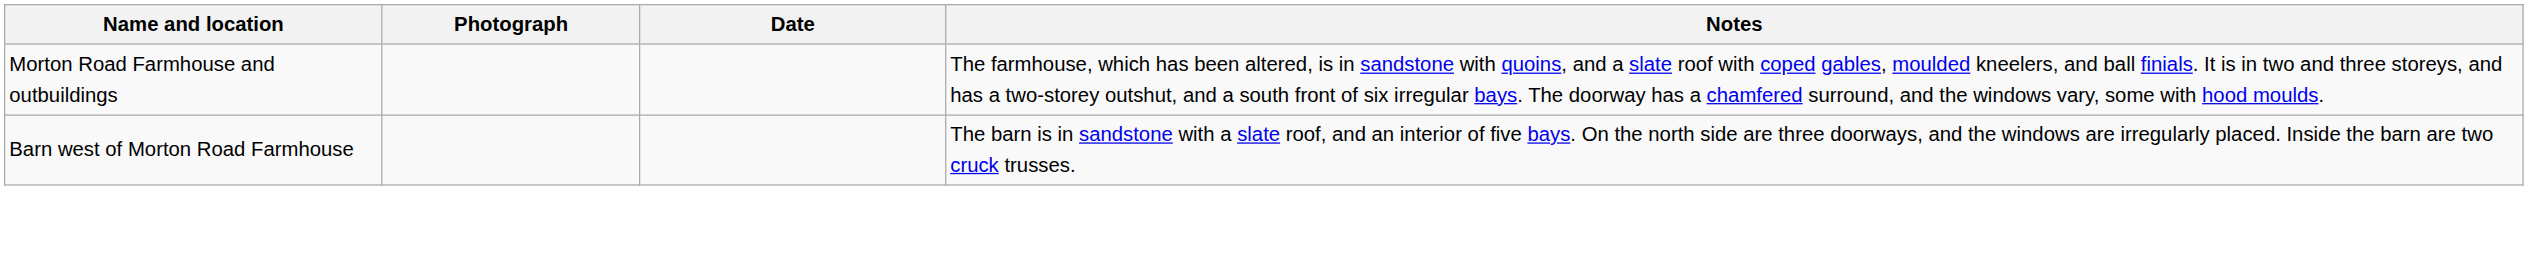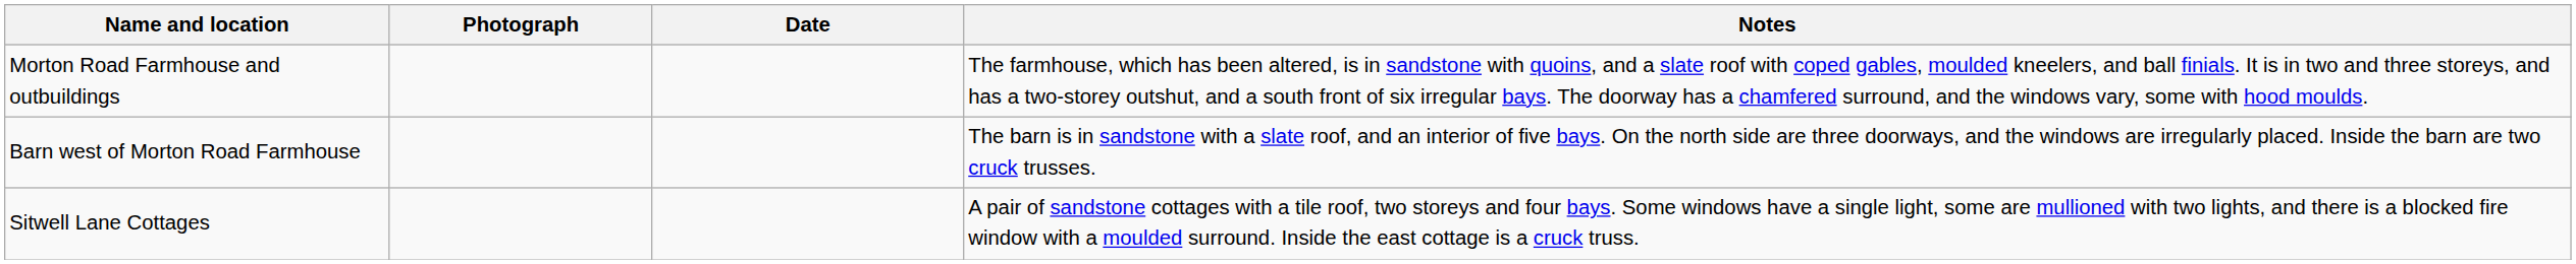+ row: Sitwell Lane Cottages | A pair of sandstone cottages with a tile roof, two storeys and four bays. Some windows have a single light, some are mullioned with two lights, and there is a blocked fire window with a moulded surround. Inside the east cottage is a cruck truss.
